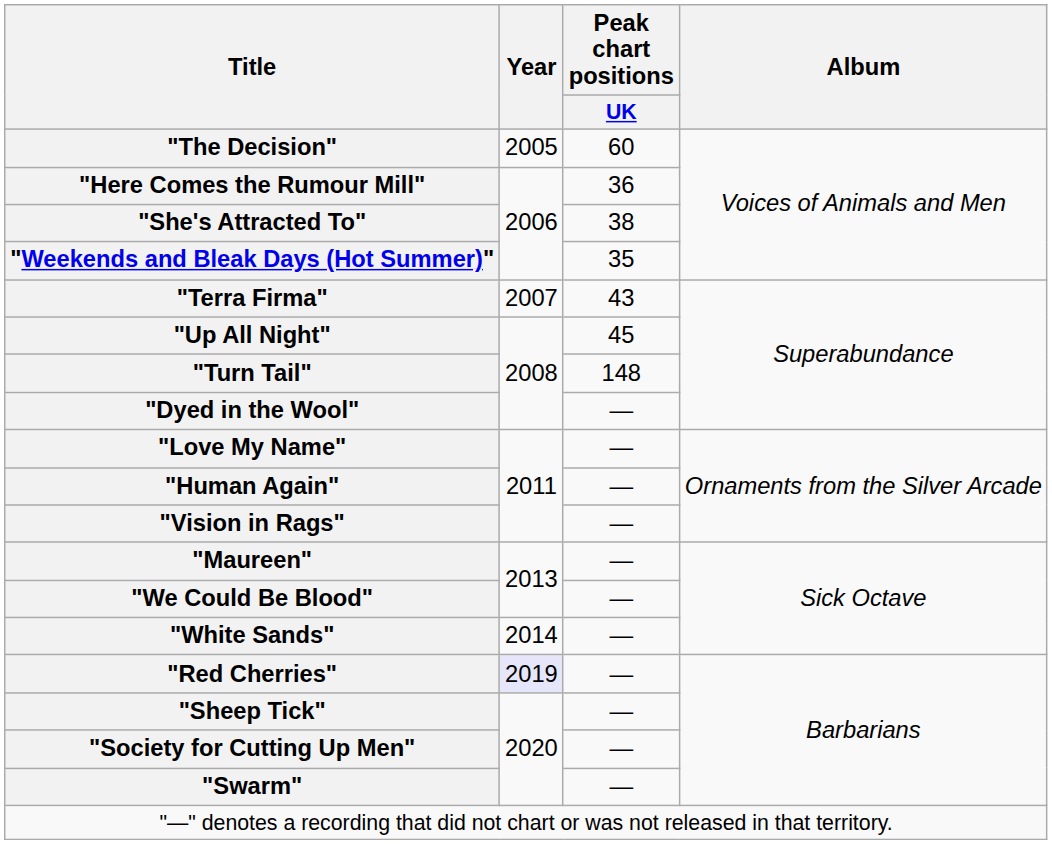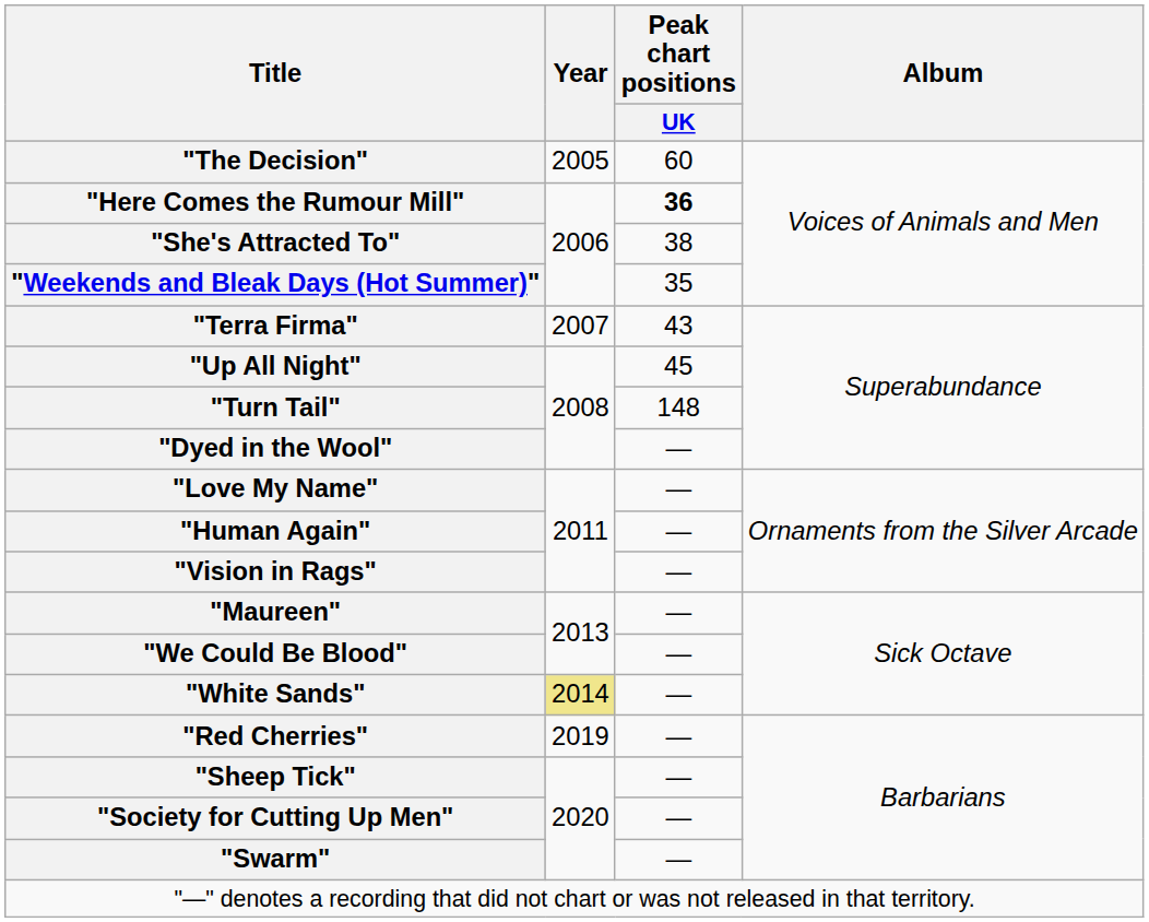"Here Comes the Rumour Mill" | Peak chart positions / UK: normal -> bold
"White Sands" | Year: no background -> khaki background
"Red Cherries" | Year: lavender background -> no background
